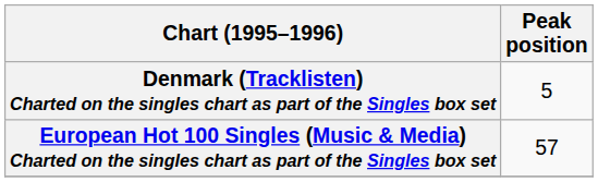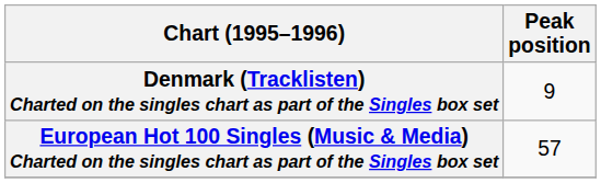row 2 | Peak position: 5 -> 9
